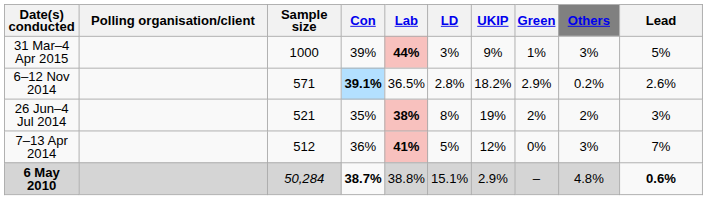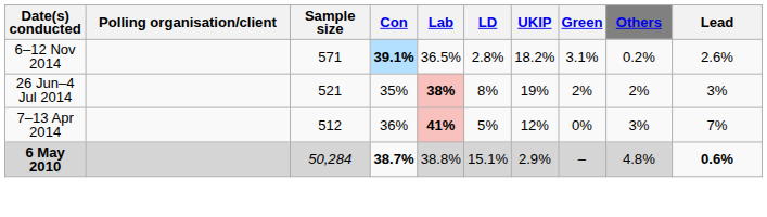- row: 31 Mar–4 Apr 2015 | 1000 | 39% | 44% | 3% | 9% | 1% | 3% | 5%
6–12 Nov 2014 | Green: 2.9% -> 3.1%
